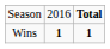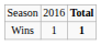Wins | column 2: bold -> normal
